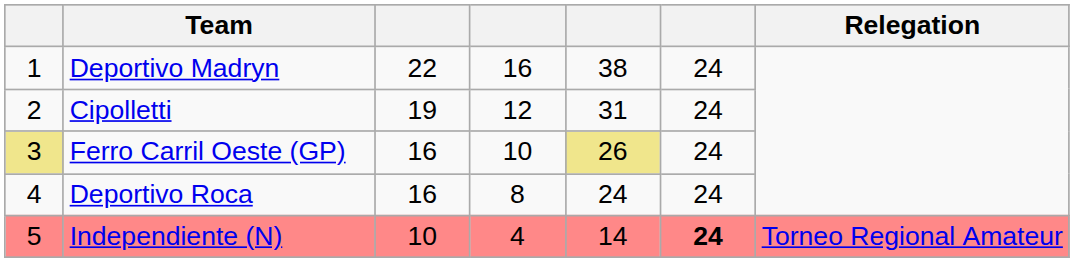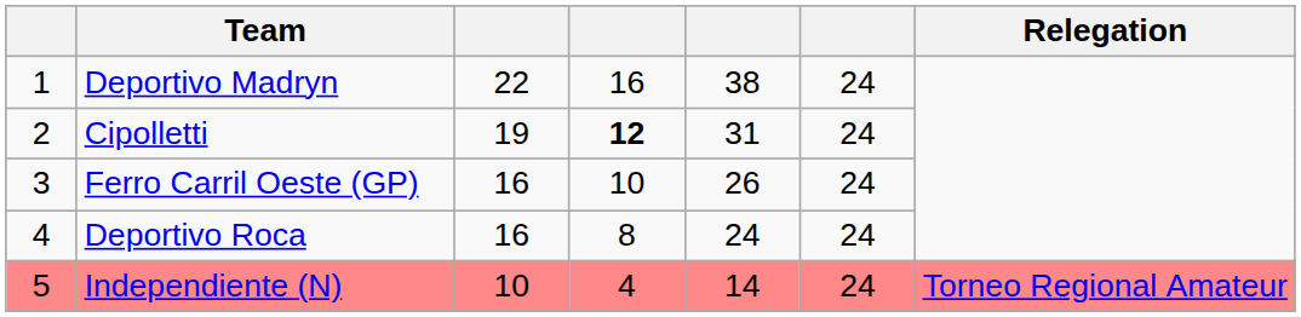Cipolletti | column 4: normal -> bold
Ferro Carril Oeste (GP) | column 1: khaki background -> no background
Ferro Carril Oeste (GP) | column 5: khaki background -> no background
Independiente (N) | column 6: bold -> normal
